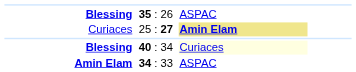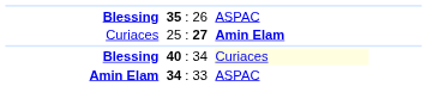25 : 27 | column 3: khaki background -> no background
